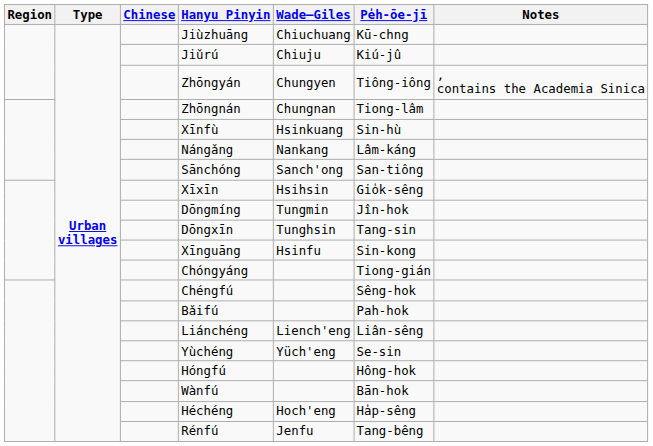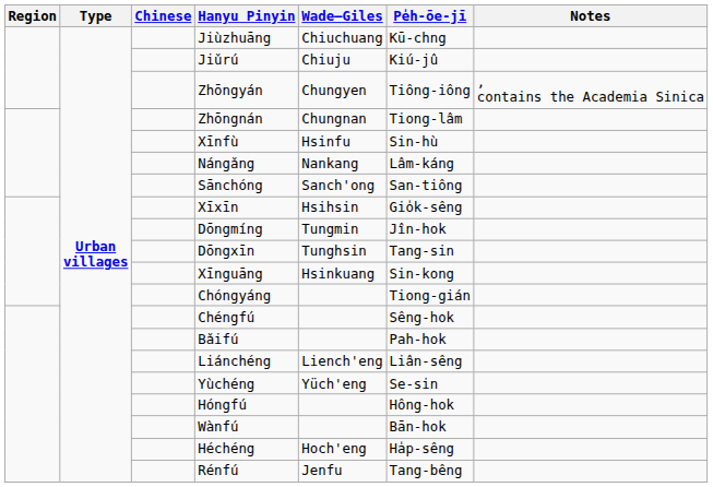Xīnfù | Wade–Giles: Hsinkuang -> Hsinfu
Xīnguāng | Wade–Giles: Hsinfu -> Hsinkuang
